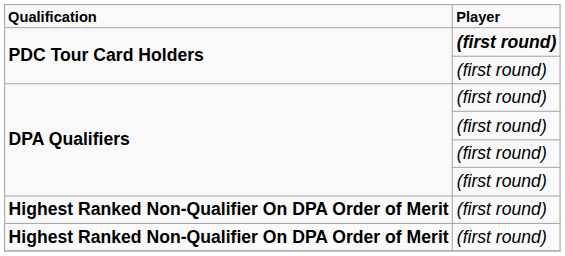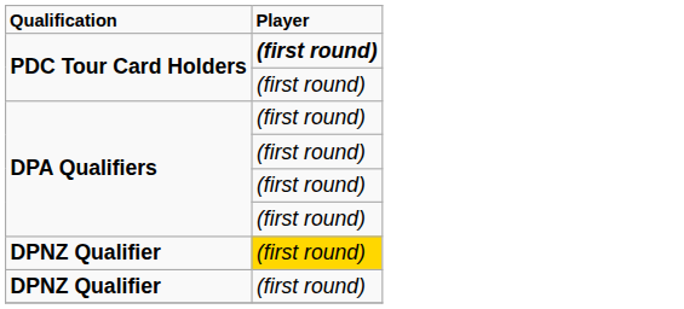row 8 | column 1: Highest Ranked Non-Qualifier On DPA Order of Merit -> DPNZ Qualifier
row 8 | column 2: no background -> gold background
row 9 | column 1: Highest Ranked Non-Qualifier On DPA Order of Merit -> DPNZ Qualifier
